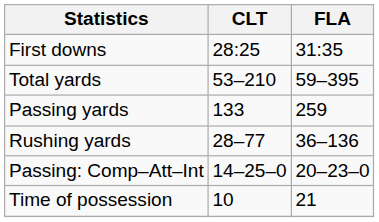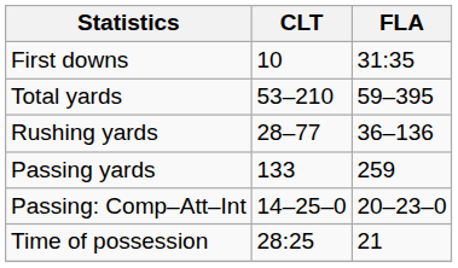First downs | CLT: 28:25 -> 10
rows swapped: Rushing yards <-> Passing yards
Time of possession | CLT: 10 -> 28:25
